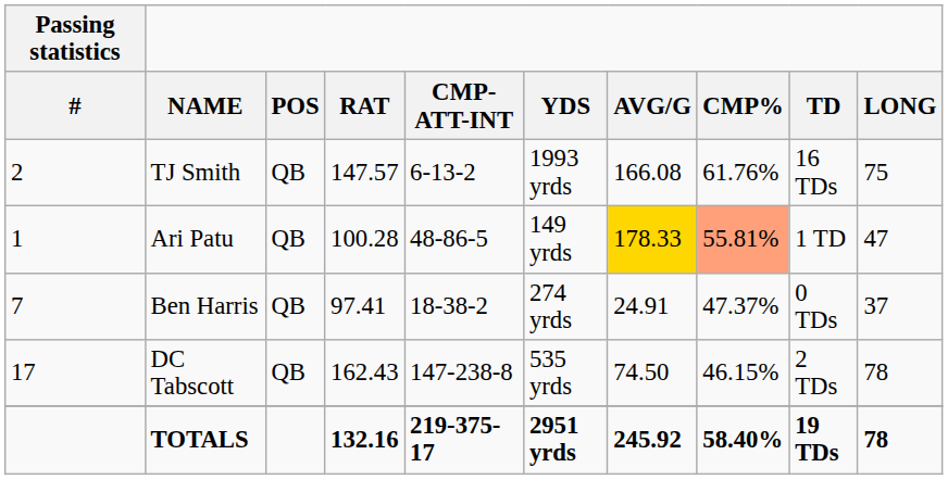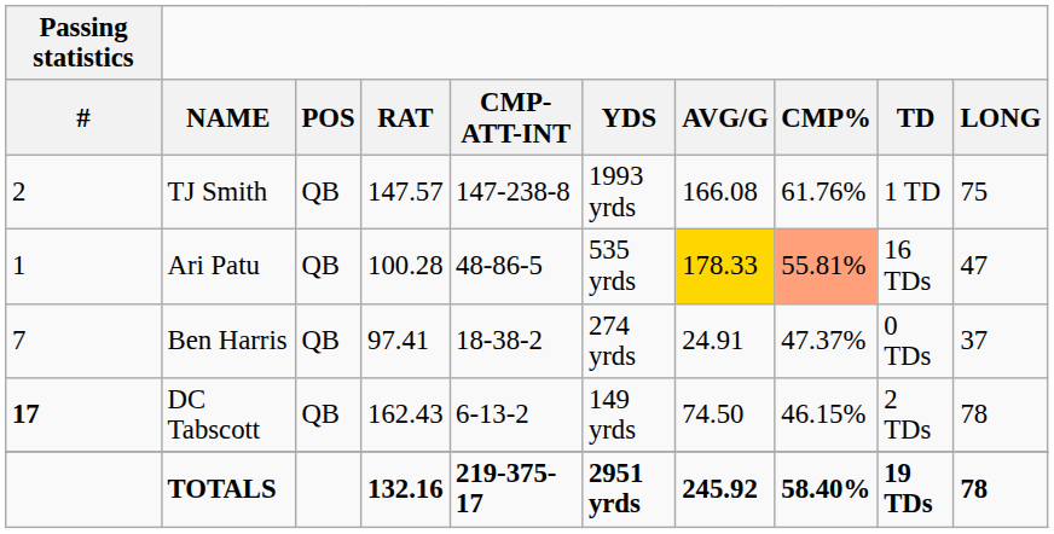TJ Smith | CMP-ATT-INT: 6-13-2 -> 147-238-8
TJ Smith | TD: 16 TDs -> 1 TD
Ari Patu | YDS: 149 yrds -> 535 yrds
Ari Patu | TD: 1 TD -> 16 TDs
DC Tabscott | Passing statistics / #: normal -> bold
DC Tabscott | CMP-ATT-INT: 147-238-8 -> 6-13-2
DC Tabscott | YDS: 535 yrds -> 149 yrds
